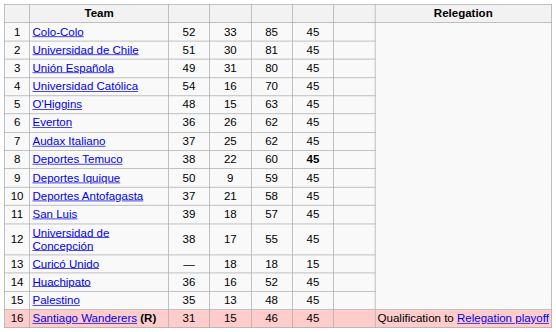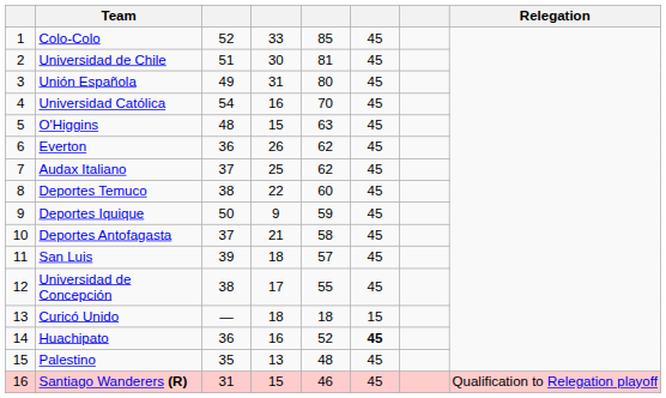Deportes Temuco | column 6: bold -> normal
Huachipato | column 6: normal -> bold
